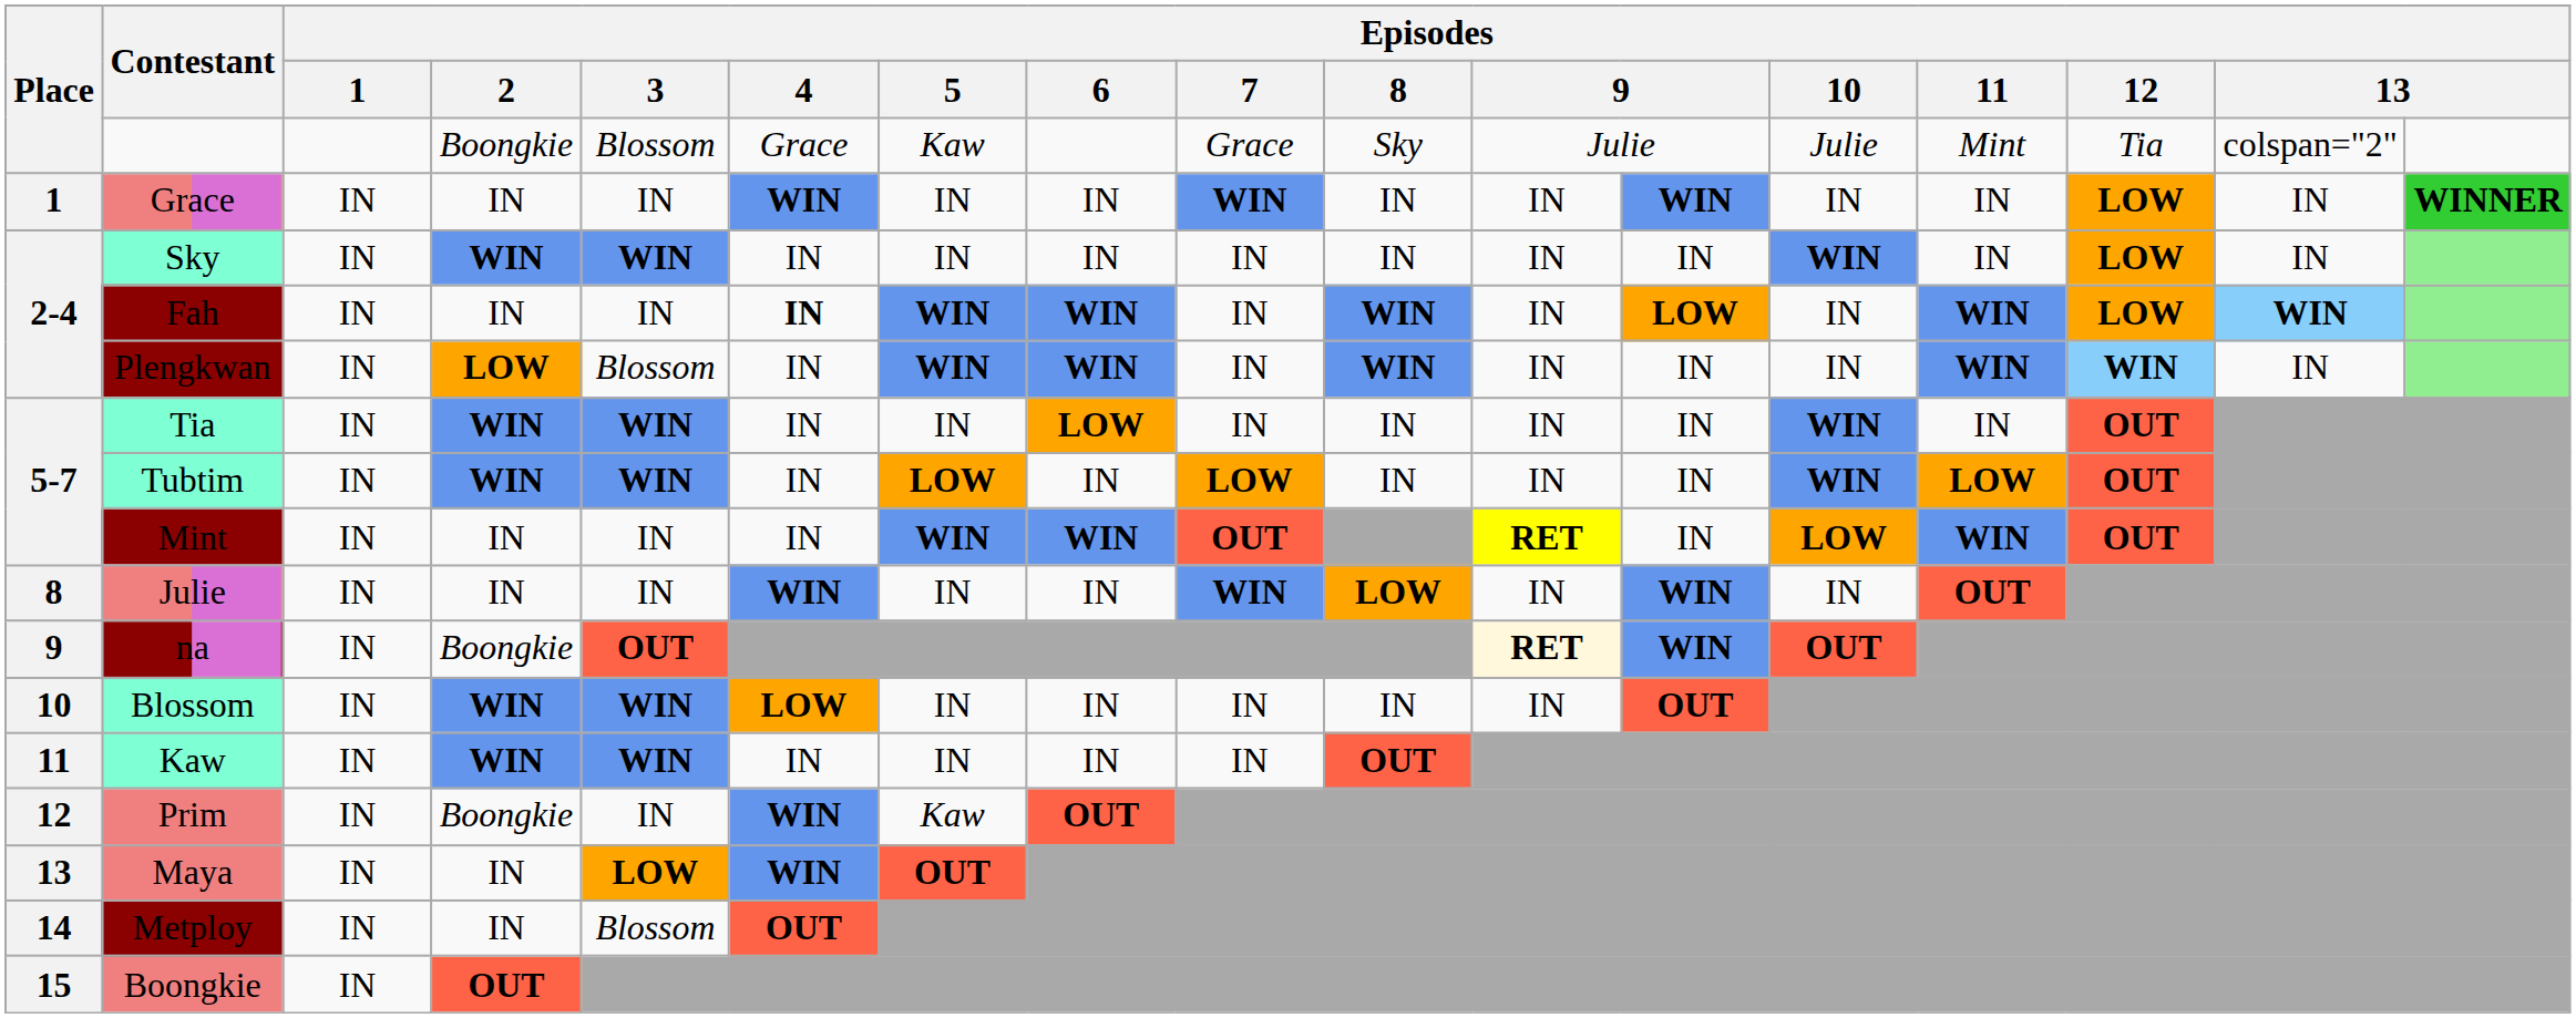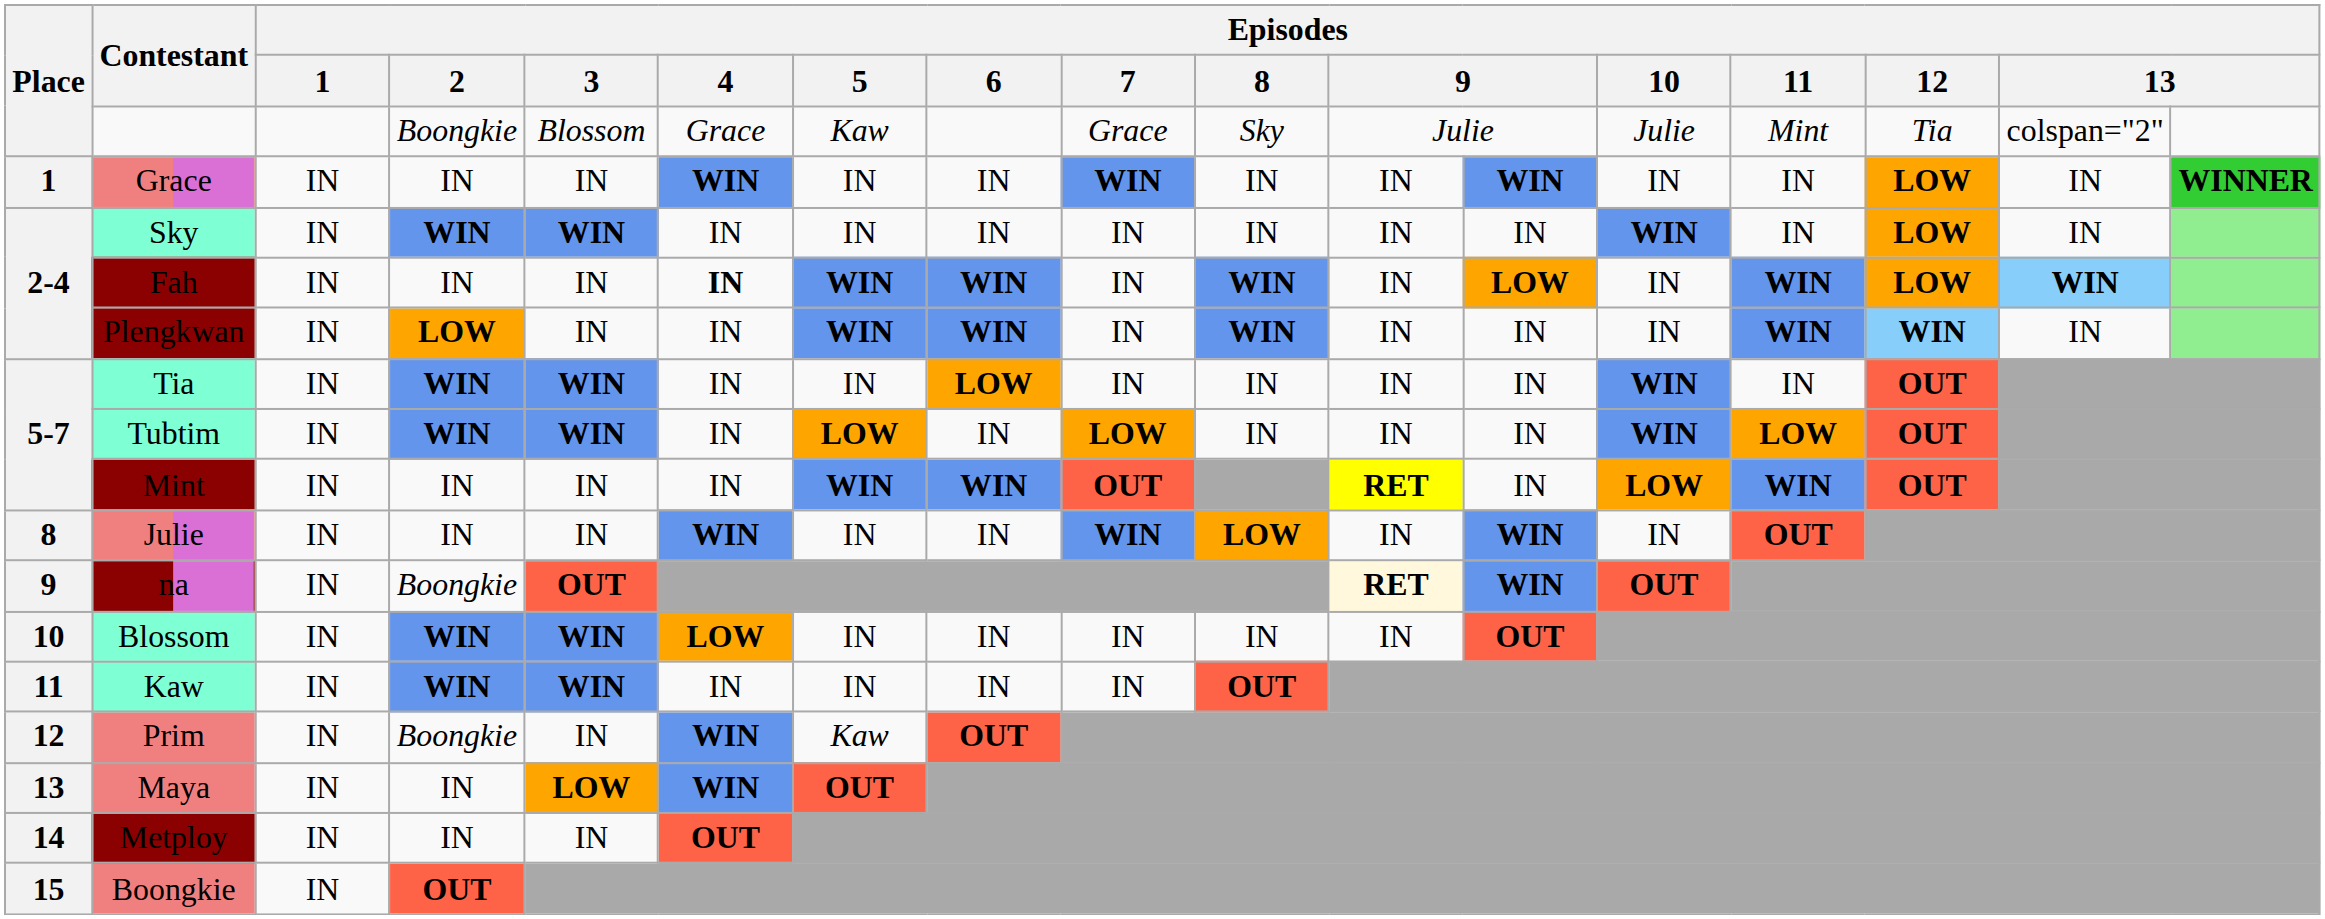Plengkwan | Episodes / 3: Blossom -> IN
Metploy | Episodes / 3: Blossom -> IN
